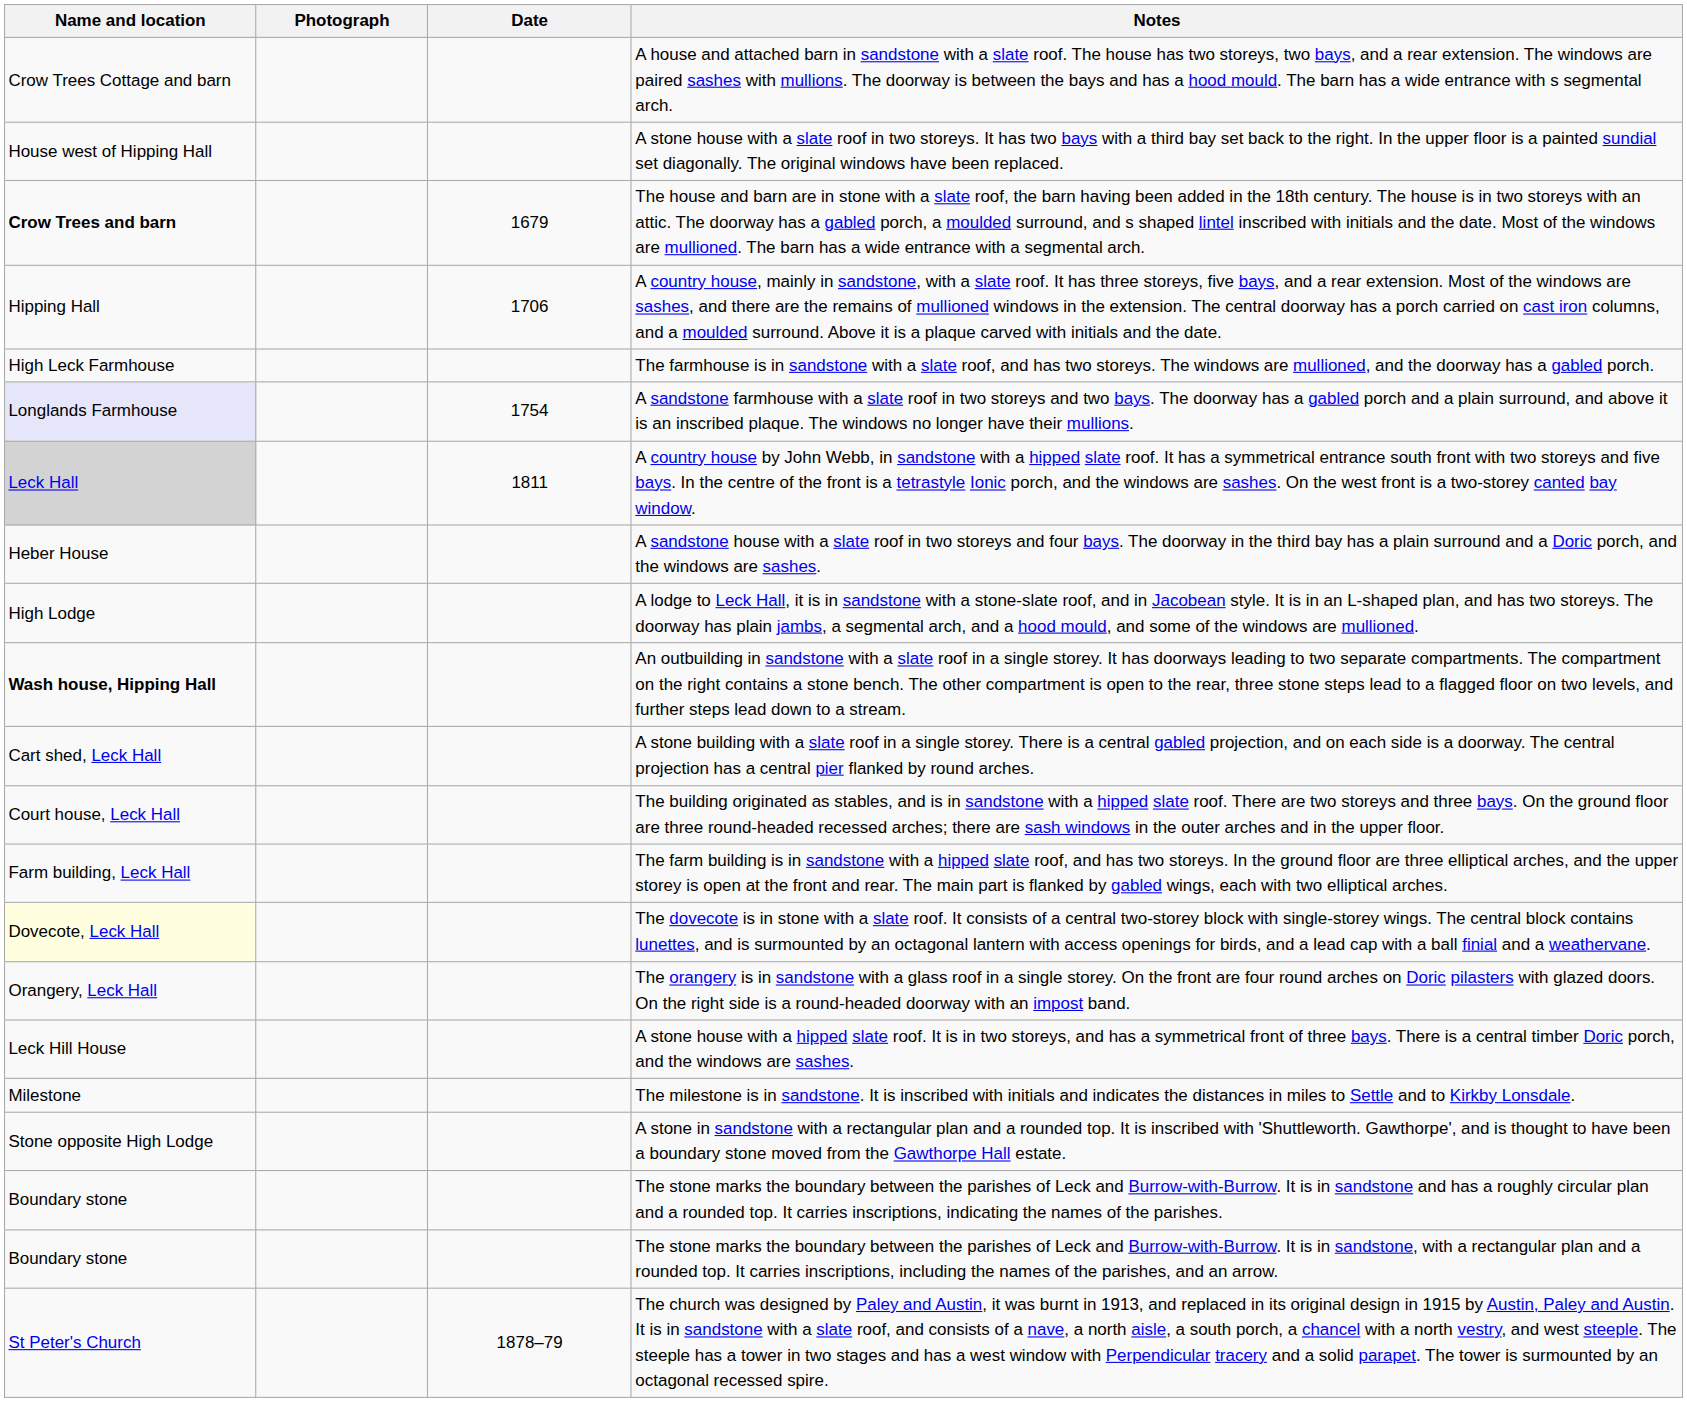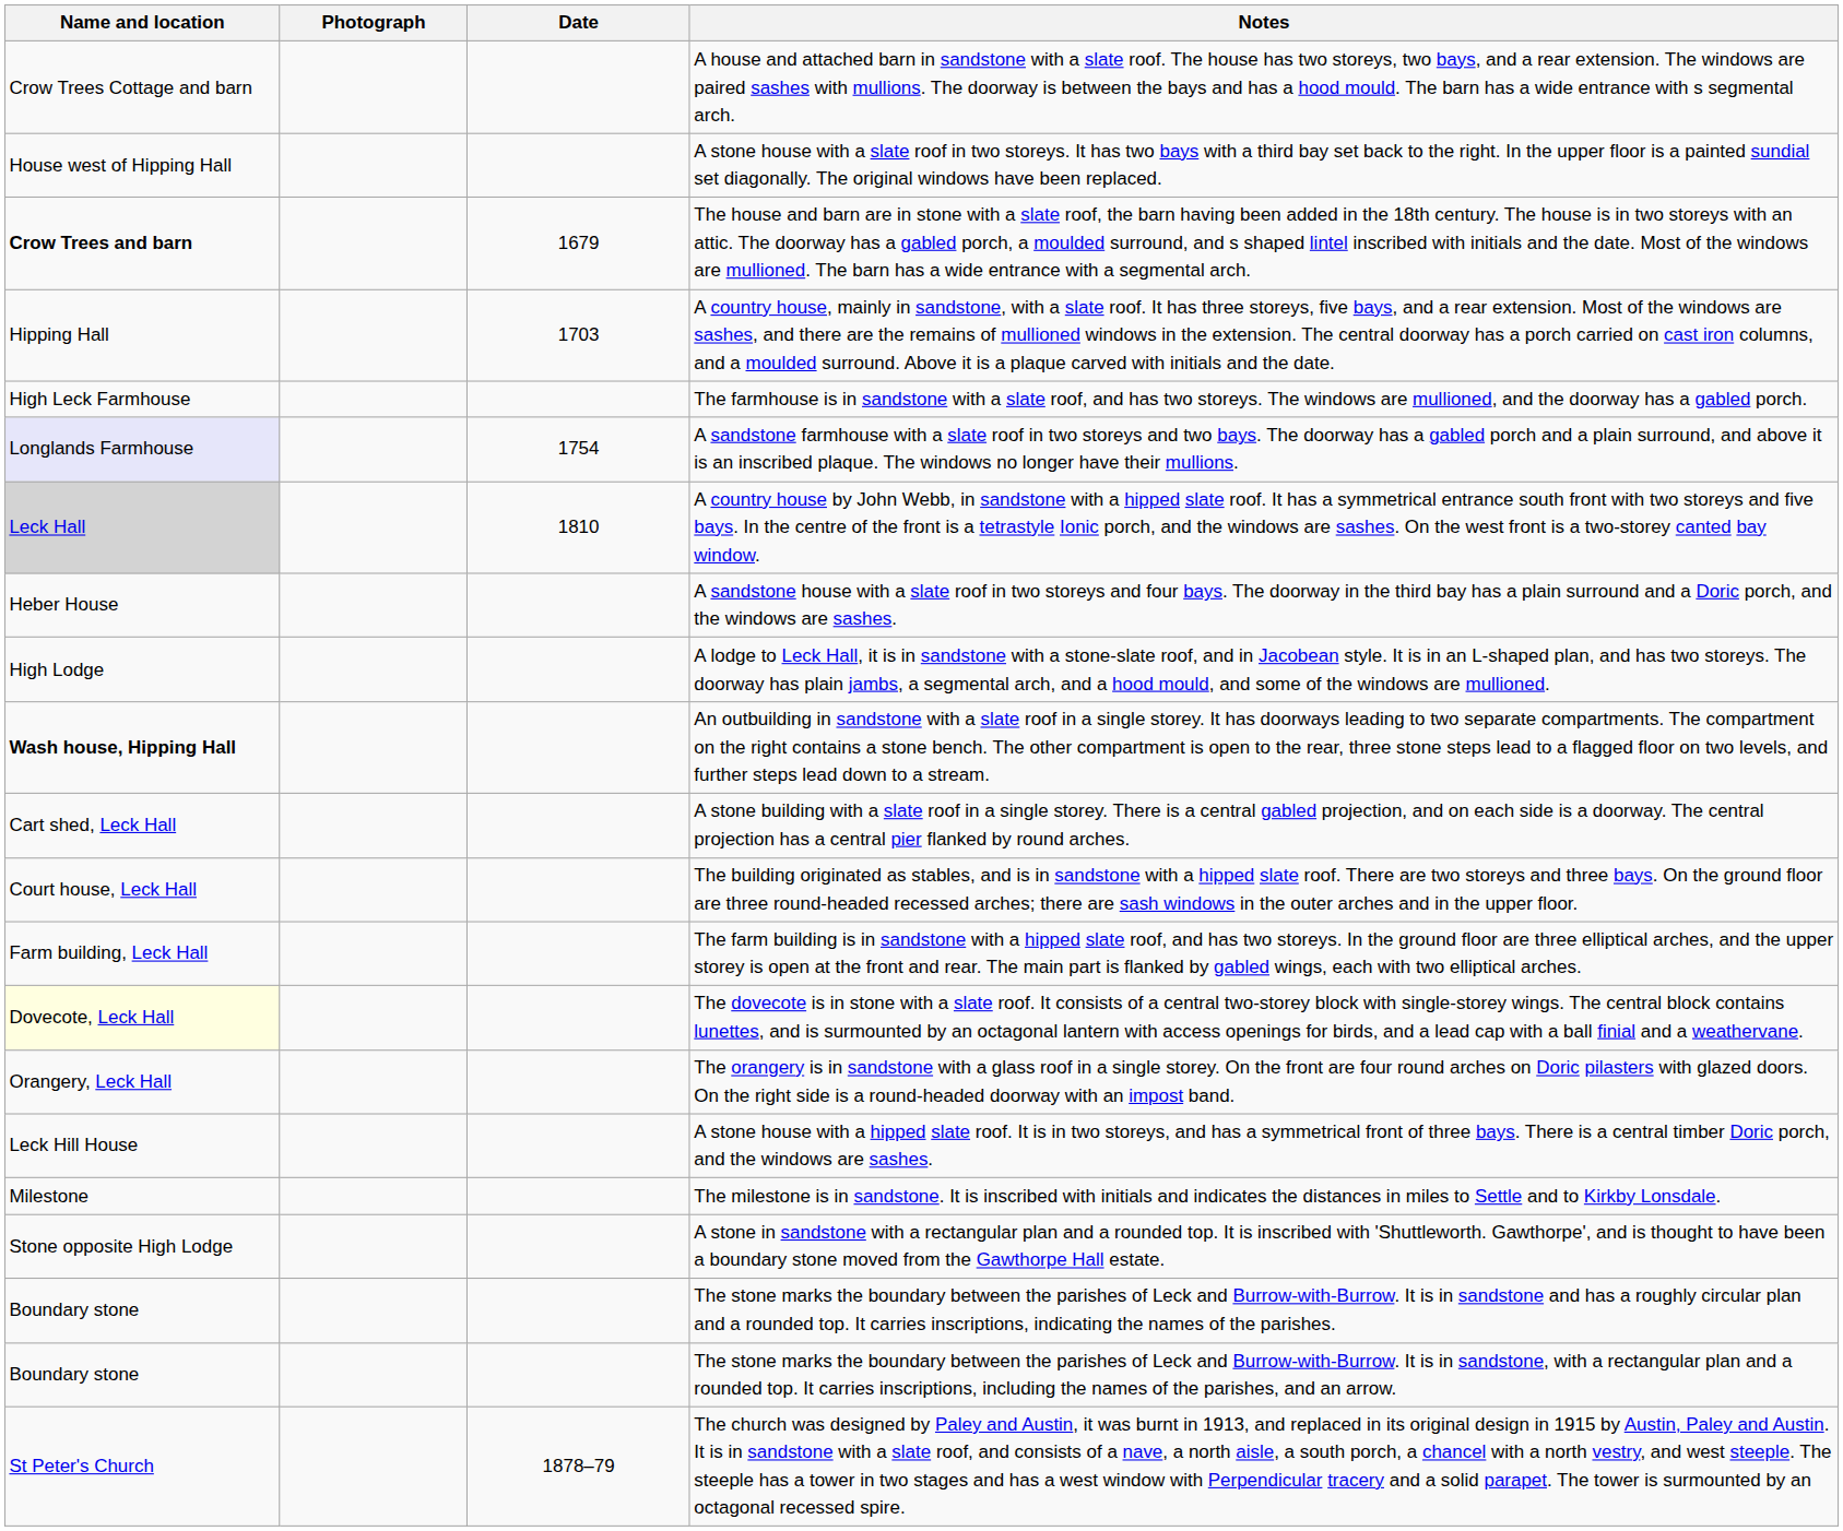row 5 | Date: 1706 -> 1703
row 8 | Date: 1811 -> 1810
